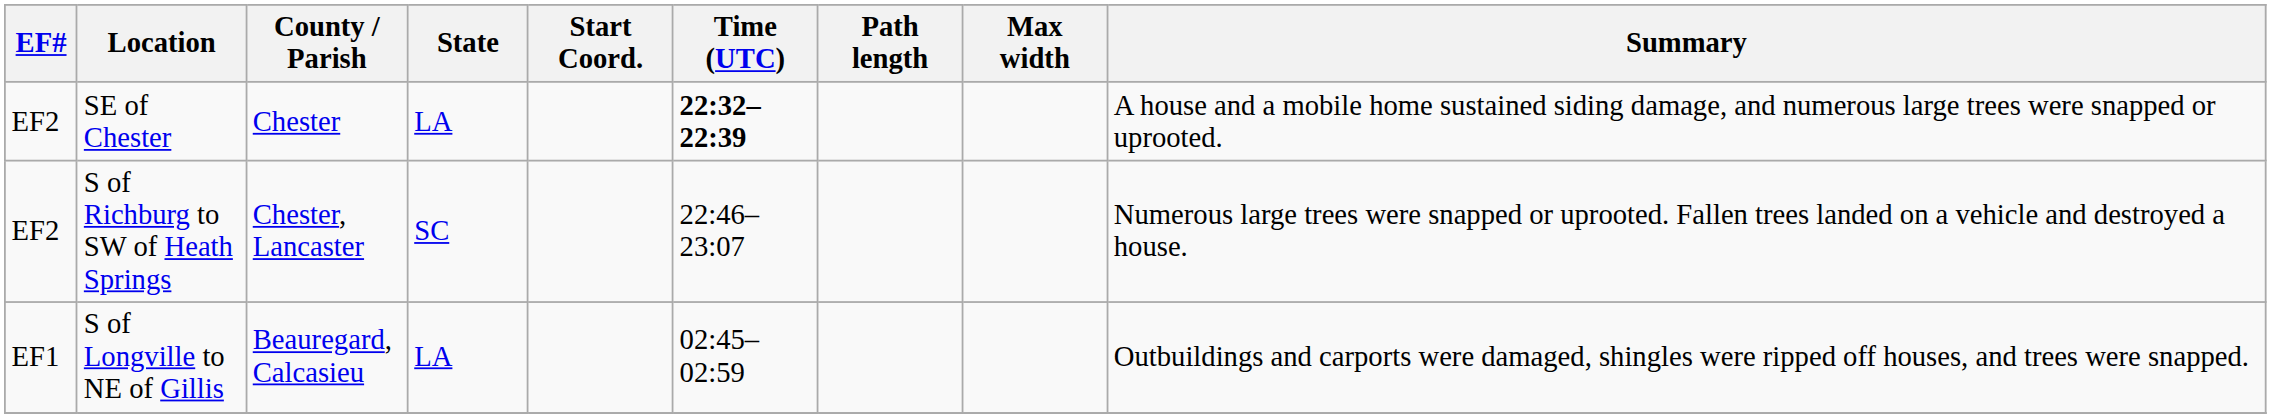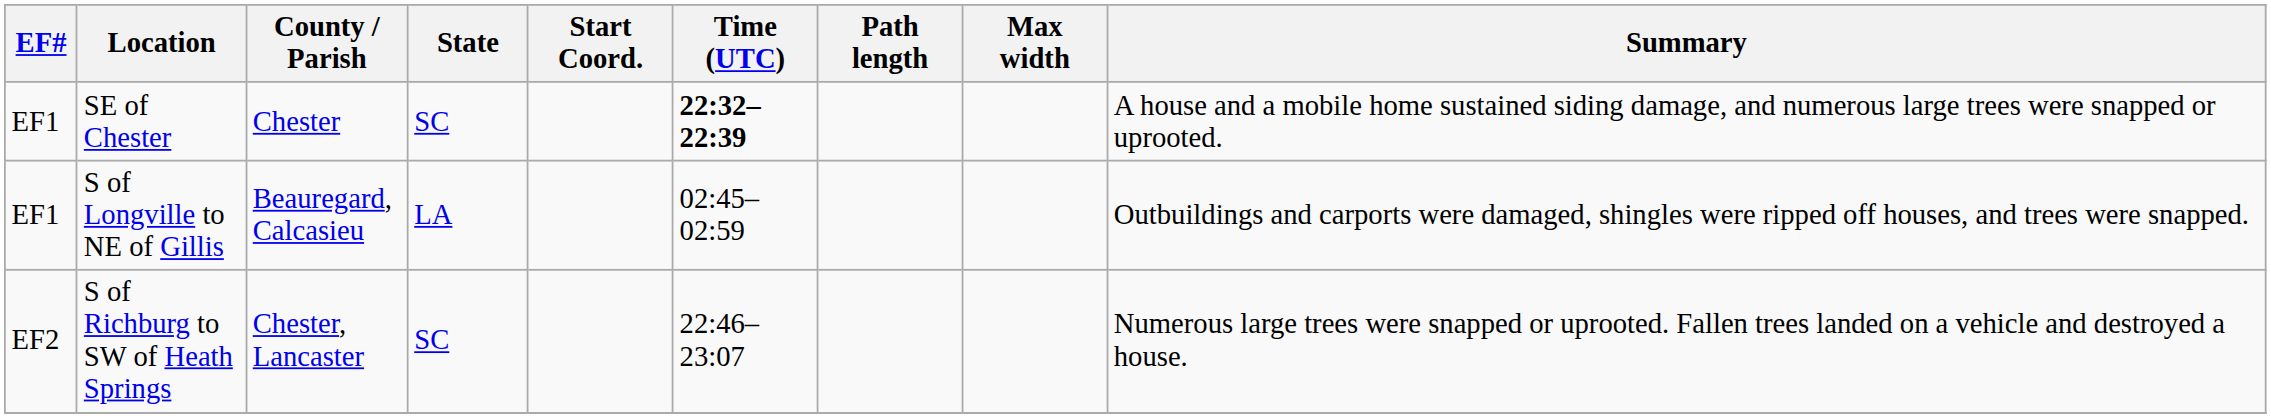SE of Chester | EF#: EF2 -> EF1
SE of Chester | State: LA -> SC
rows swapped: S of Richburg to SW of Heath Springs <-> S of Longville to NE of Gillis
